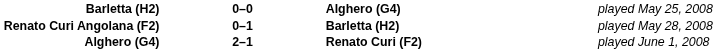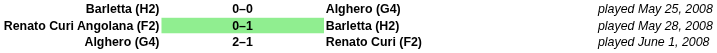Renato Curi Angolana (F2) | column 2: no background -> lightgreen background
